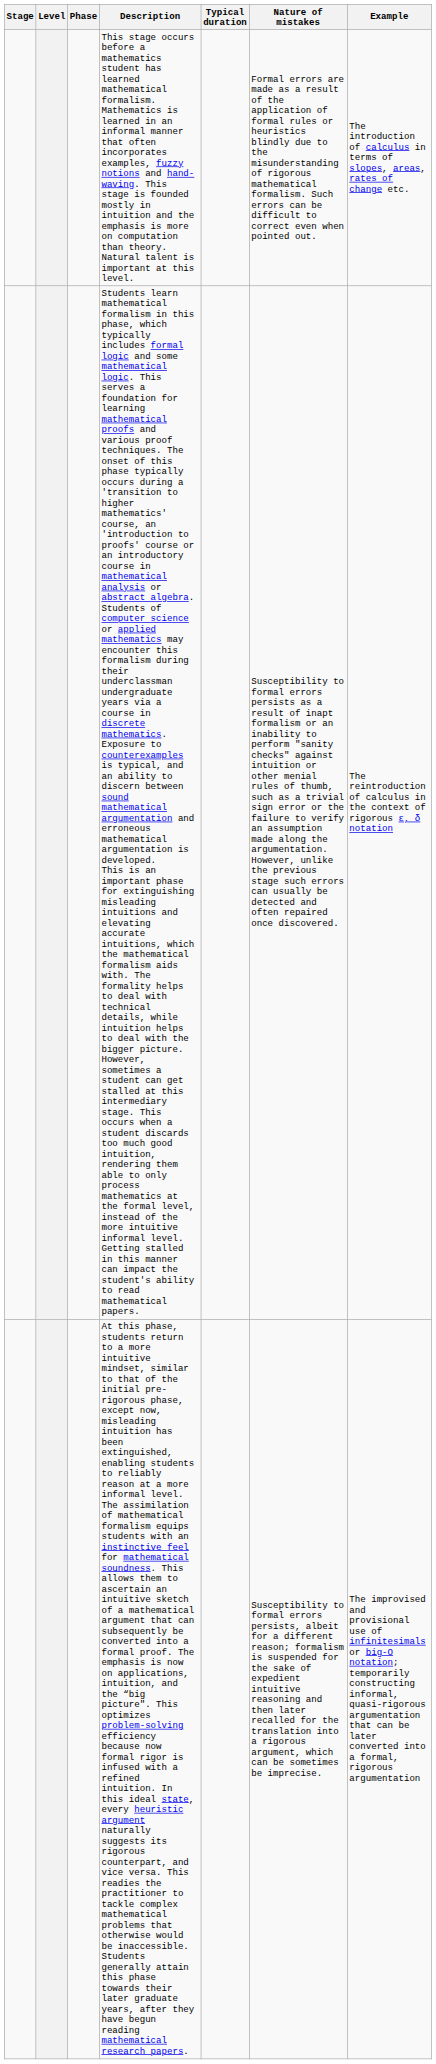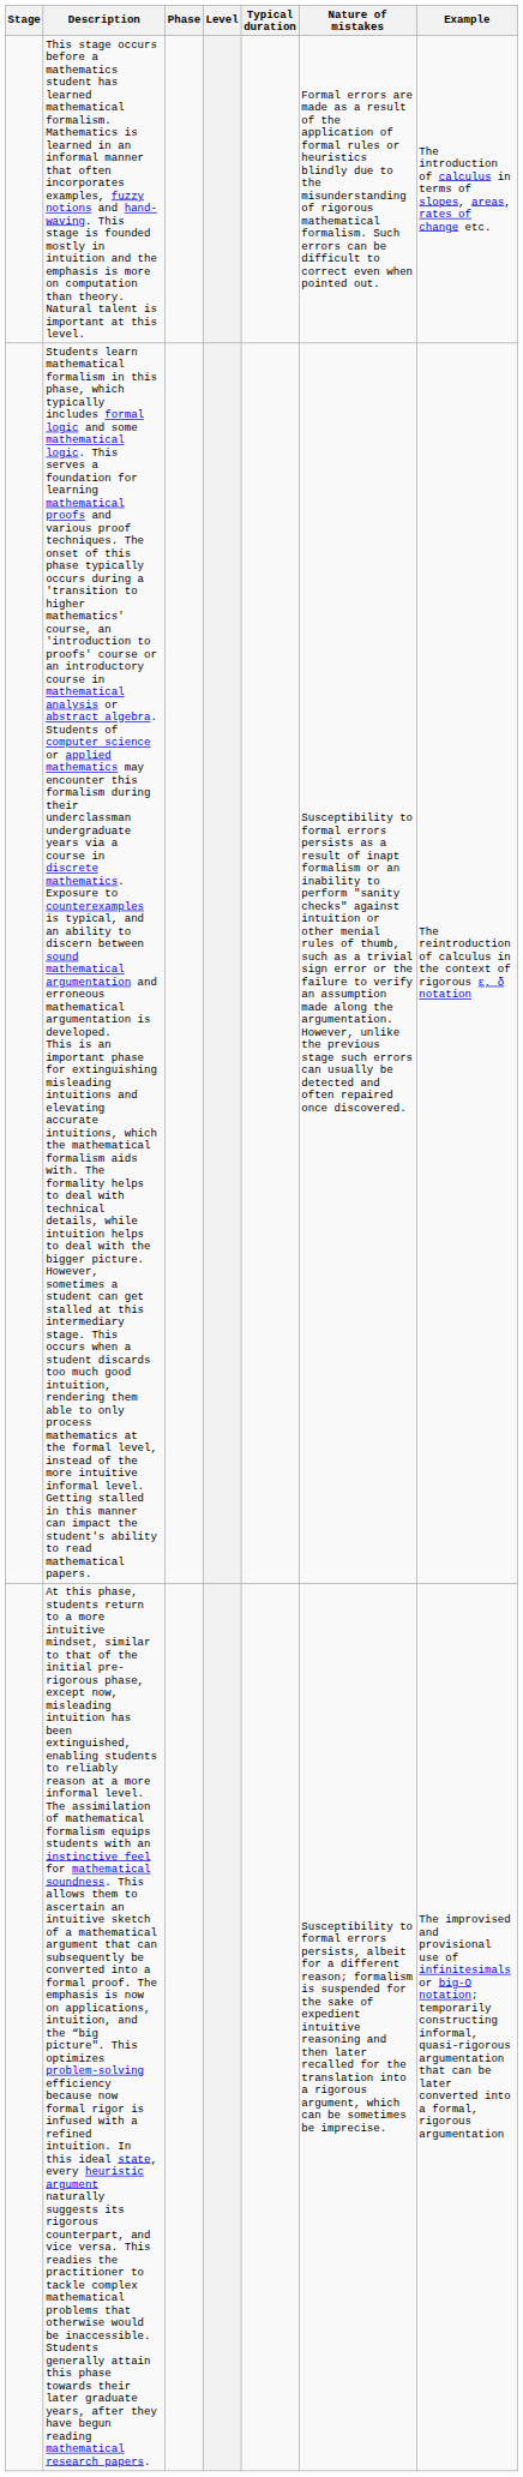columns swapped: Level <-> Description
